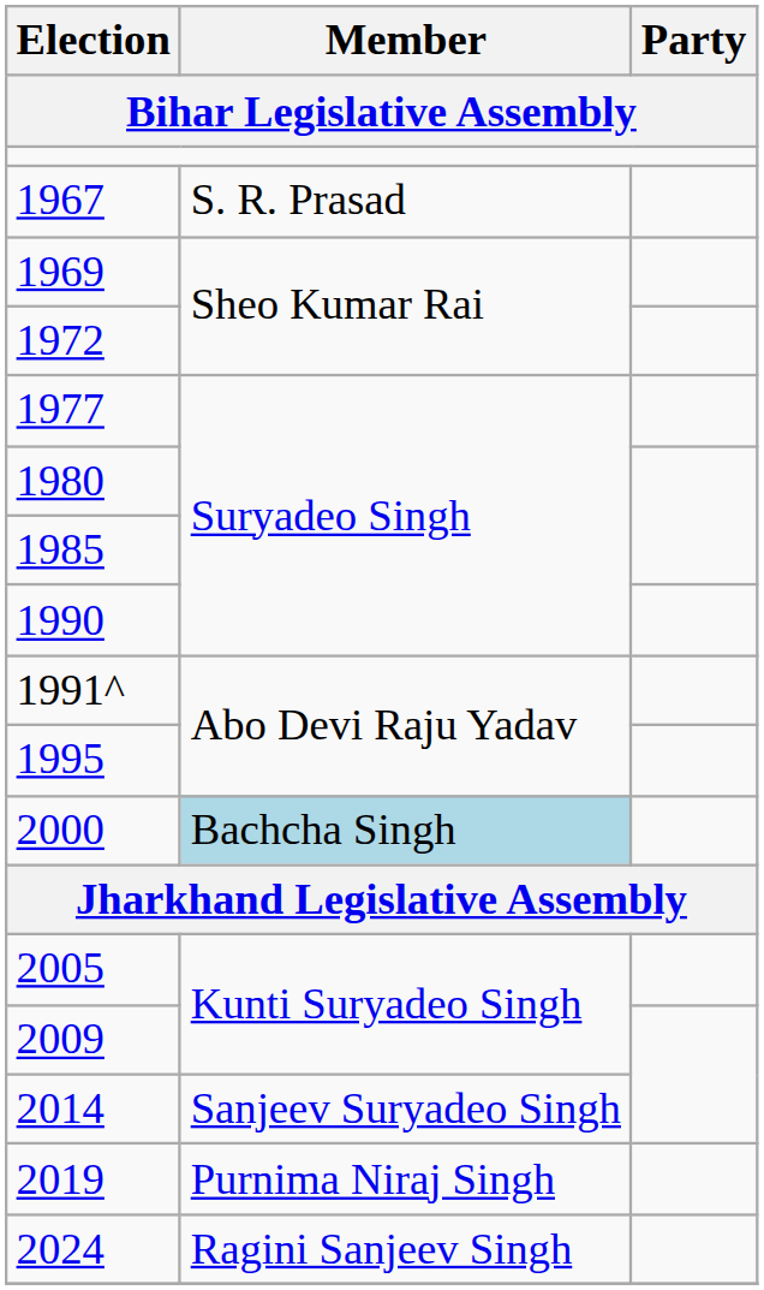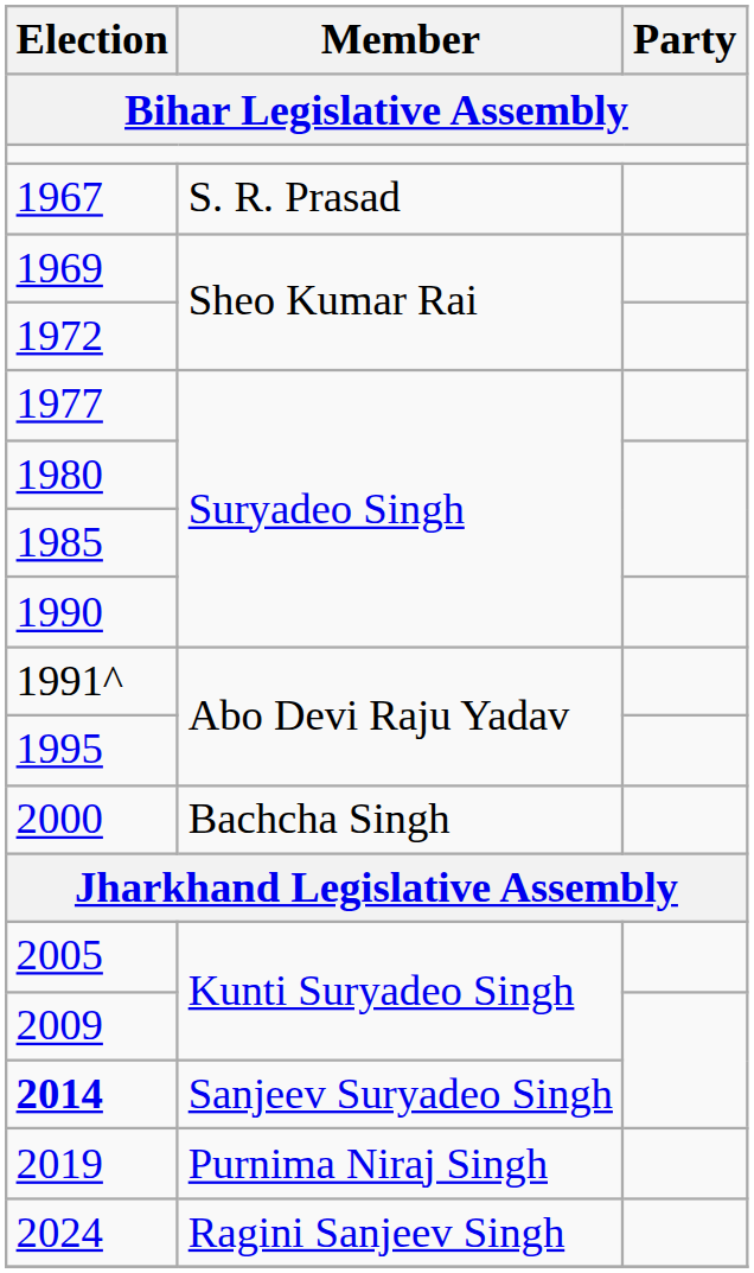2000 | Member: lightblue background -> no background
2014 | Election: normal -> bold
